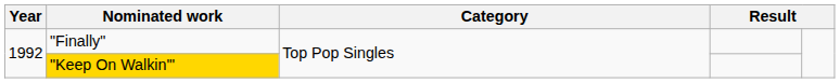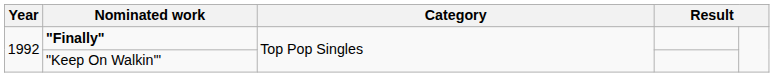"Finally" | Nominated work: normal -> bold
"Keep On Walkin'" | Nominated work: gold background -> no background
